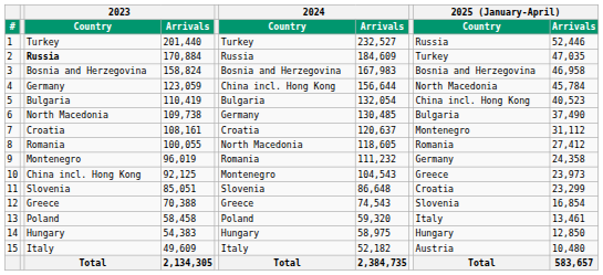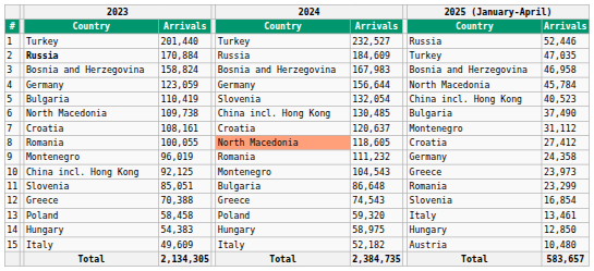row 6 | 2024 / Country: China incl. Hong Kong -> Germany
row 7 | 2024 / Country: Bulgaria -> Slovenia
row 8 | 2024 / Country: Germany -> China incl. Hong Kong
row 10 | 2024 / Country: no background -> lightsalmon background
row 10 | 2025 (January-April) / Country: Romania -> Croatia
row 13 | 2024 / Country: Slovenia -> Bulgaria
row 13 | 2025 (January-April) / Country: Croatia -> Romania
